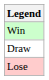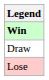row 2 | column 1: normal -> bold
